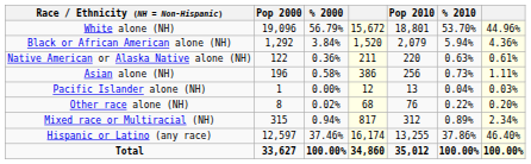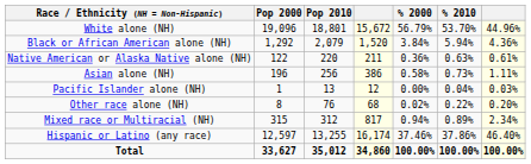columns swapped: Pop 2010 <-> % 2000
